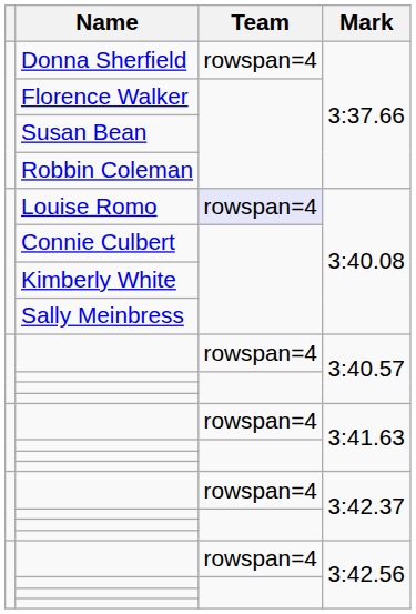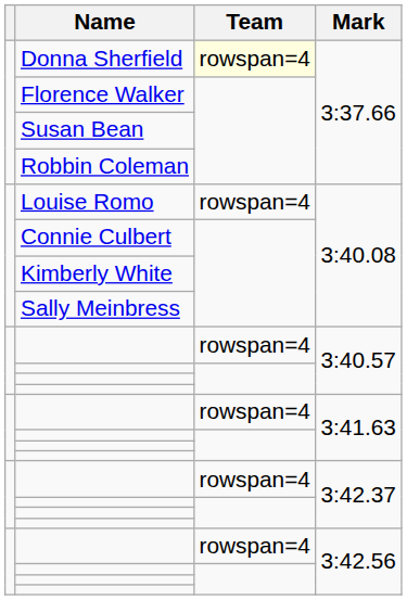Donna Sherfield | Team: no background -> lightyellow background
Louise Romo | Team: lavender background -> no background
